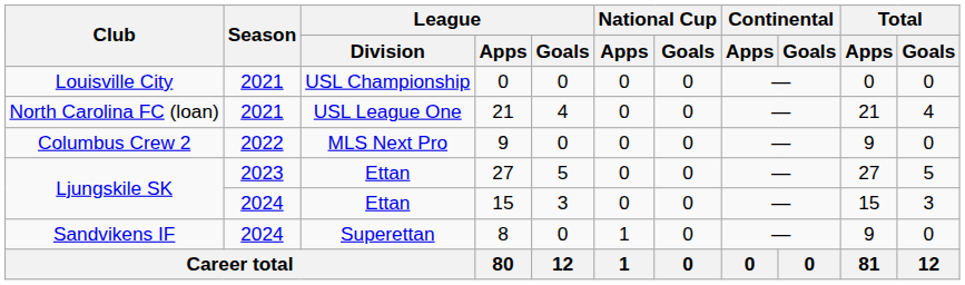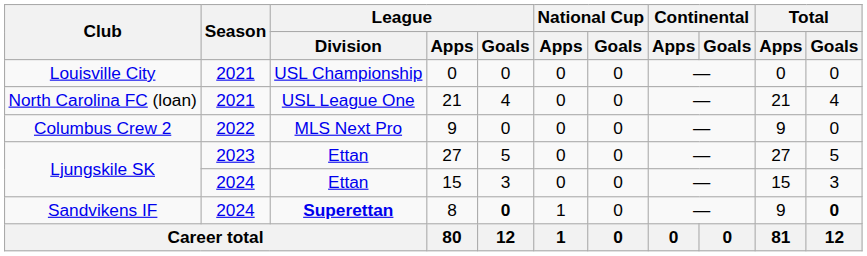8 | League / Division: normal -> bold
8 | League / Goals: normal -> bold
8 | Total / Goals: normal -> bold
